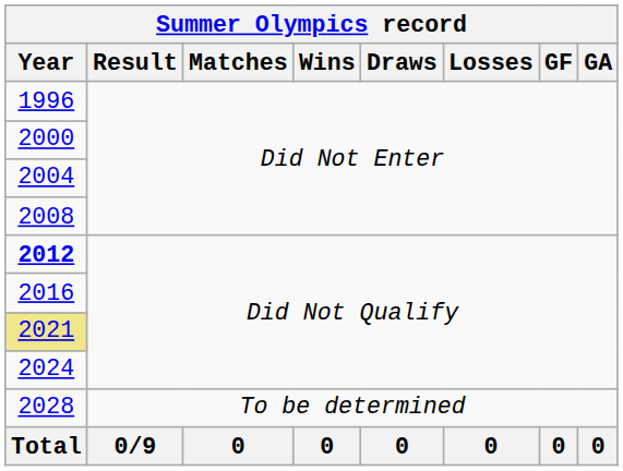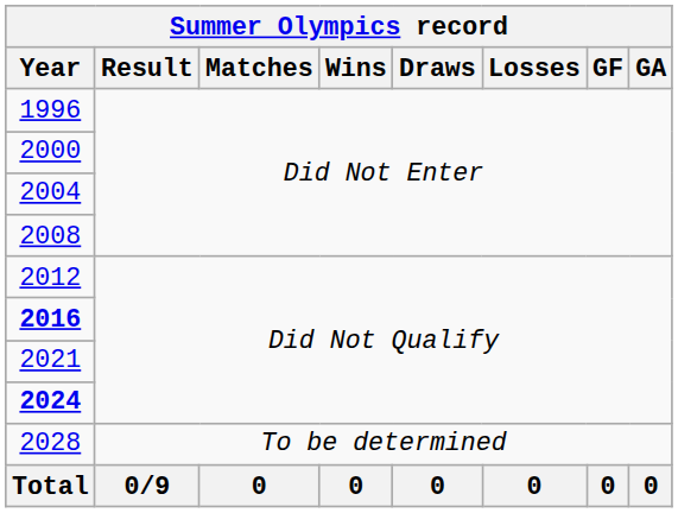2012 | Summer Olympics record / Year: bold -> normal
2016 | Summer Olympics record / Year: normal -> bold
2021 | Summer Olympics record / Year: khaki background -> no background
2024 | Summer Olympics record / Year: normal -> bold
